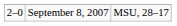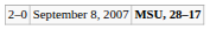September 8, 2007 | column 3: normal -> bold
